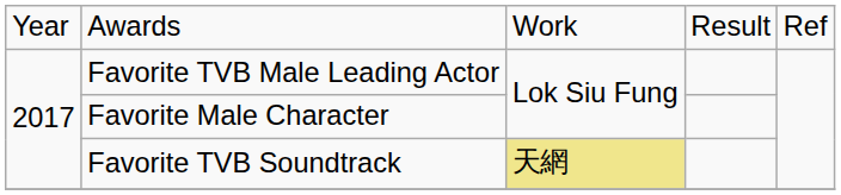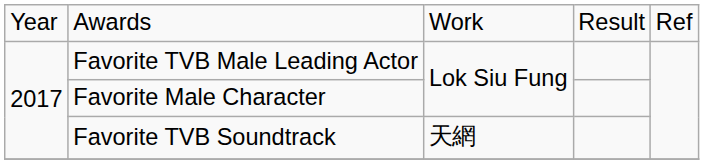Favorite TVB Soundtrack | column 3: khaki background -> no background
